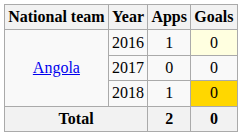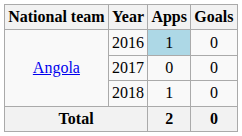2016 | Apps: no background -> lightblue background
2016 | Goals: lightyellow background -> no background
2018 | Goals: gold background -> no background
